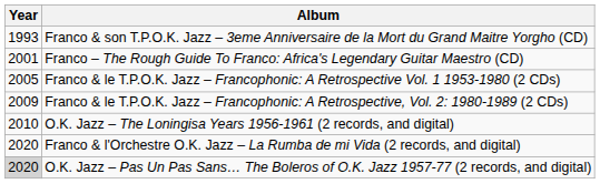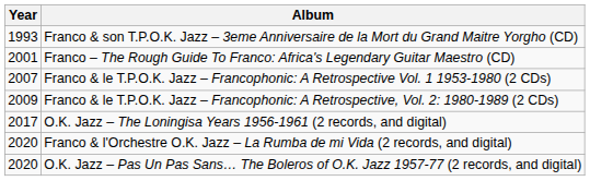row 4 | Year: 2005 -> 2007
row 6 | Year: 2010 -> 2017
row 8 | Year: lightgrey background -> no background
